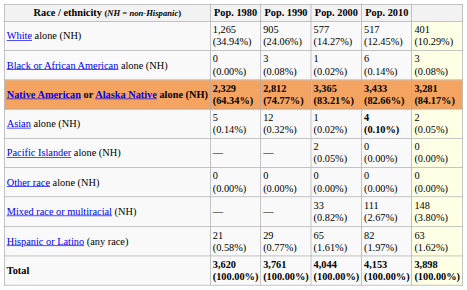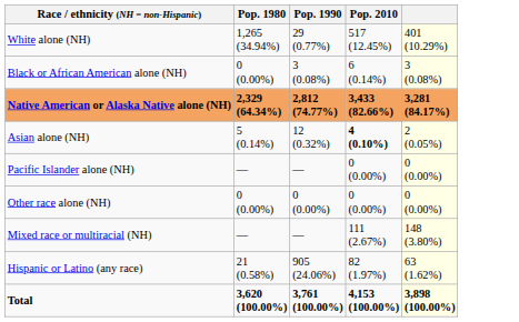- column: Pop. 2000 | 577 (14.27%) | 1 (0.02%) | 3,365 (83.21%) | 1 (0.02%) | 2 (0.05%) | 0 (0.00%) | 33 (0.82%) | 65 (1.61%) | 4,044 (100.00%)
White alone (NH) | Pop. 1990: 905 (24.06%) -> 29 (0.77%)
Hispanic or Latino (any race) | Pop. 1990: 29 (0.77%) -> 905 (24.06%)
